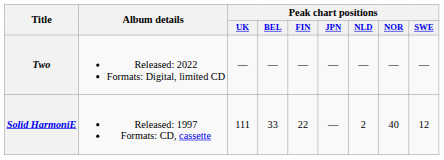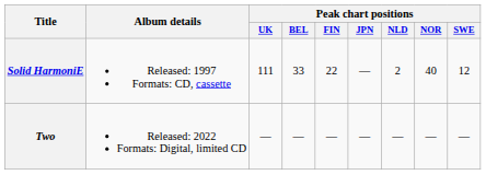rows swapped: Solid HarmoniE <-> Two
